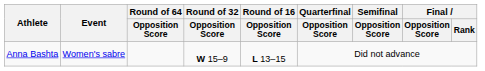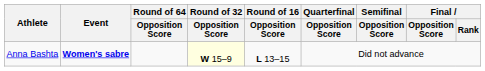Anna Bashta | Event: normal -> bold
Anna Bashta | Round of 32 / Opposition Score: no background -> lightyellow background
